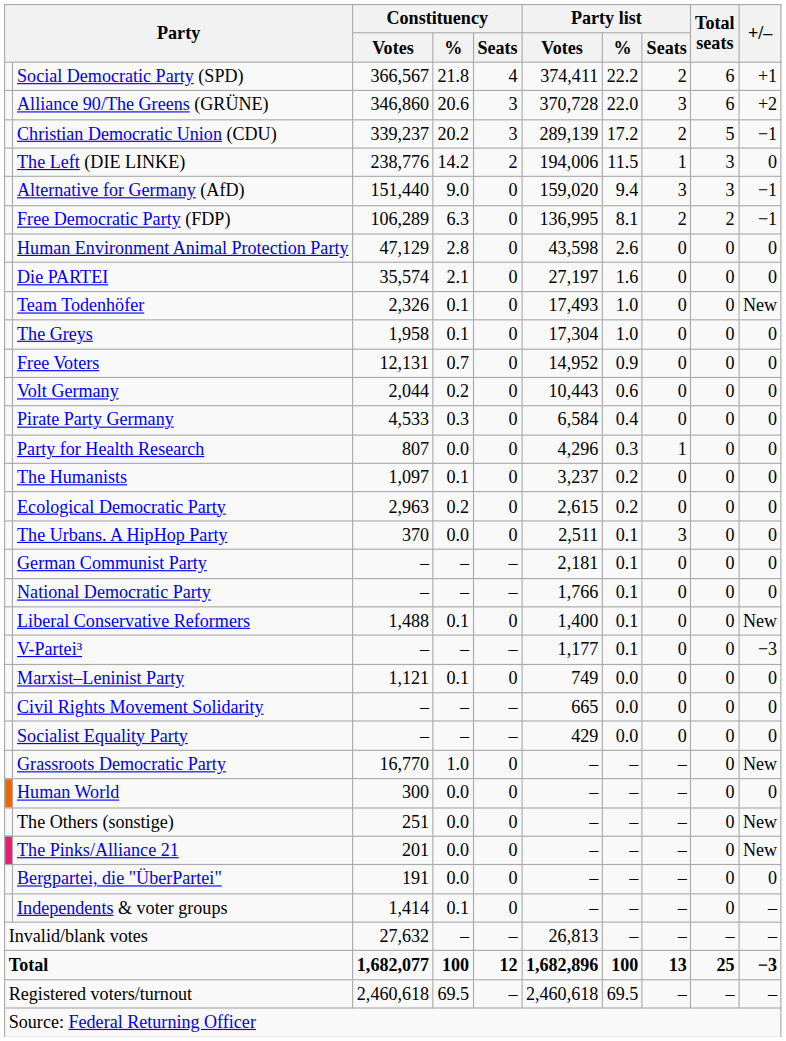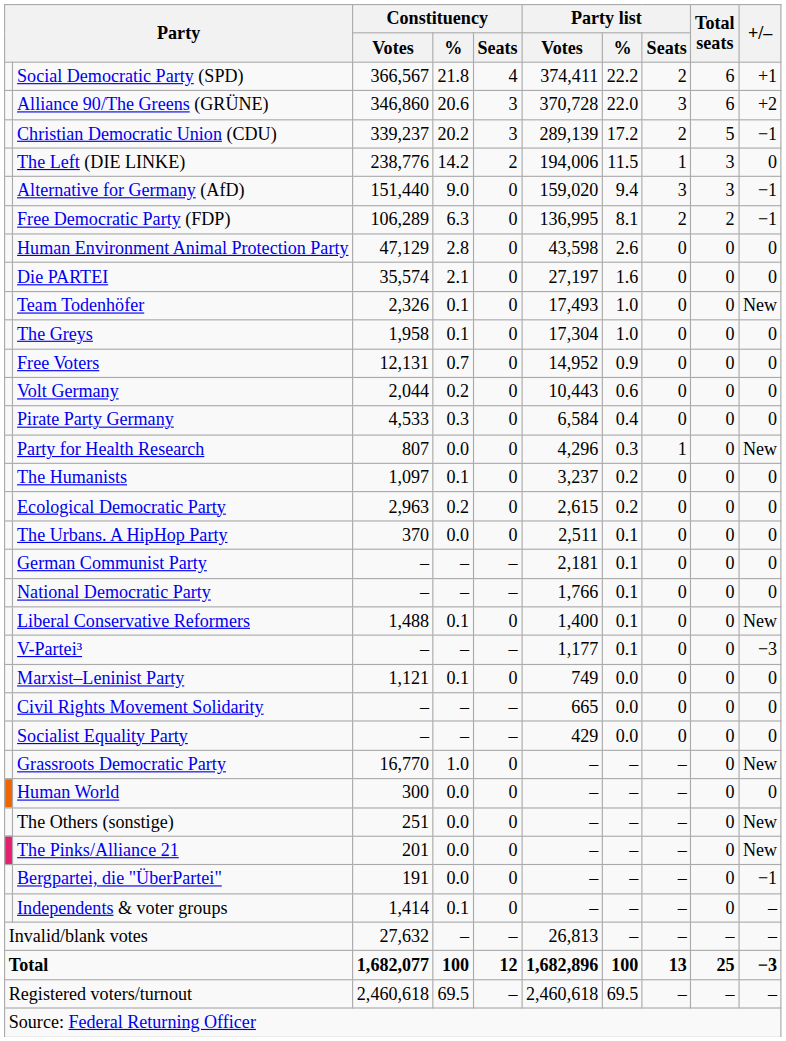Party for Health Research | +/–: 0 -> New
The Urbans. A HipHop Party | Party list / Seats: 3 -> 0
Bergpartei, die "ÜberPartei" | +/–: 0 -> −1
